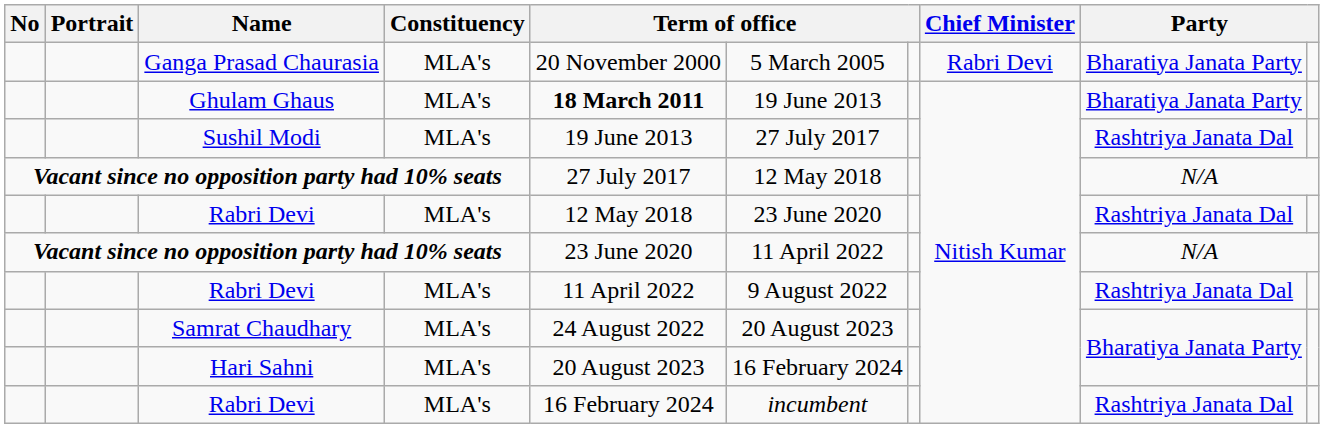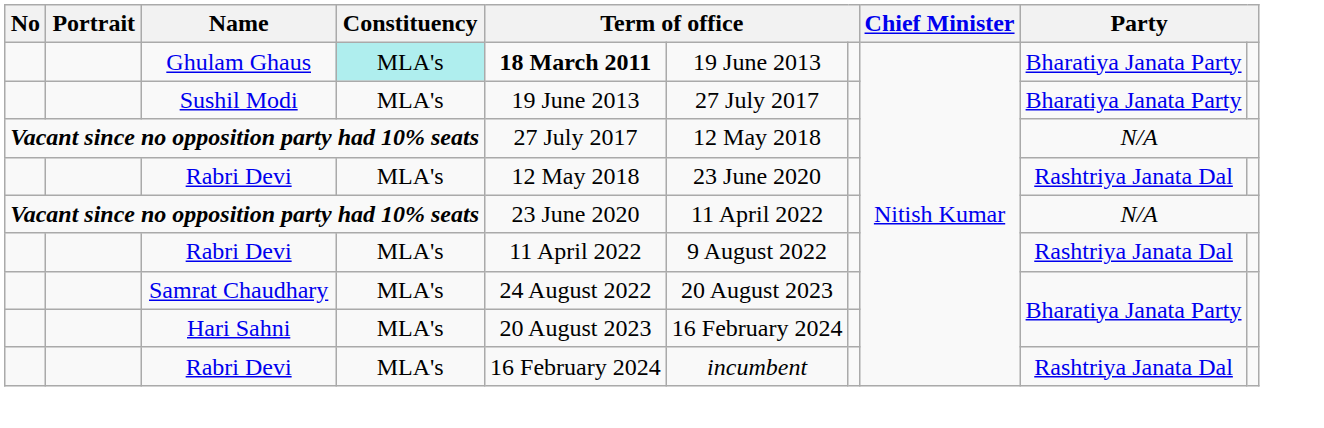- row: Ganga Prasad Chaurasia | MLA's | 20 November 2000 | 5 March 2005 | Rabri Devi | Bharatiya Janata Party
Ghulam Ghaus | Constituency: no background -> paleturquoise background
Sushil Modi | column 9: Rashtriya Janata Dal -> Bharatiya Janata Party
